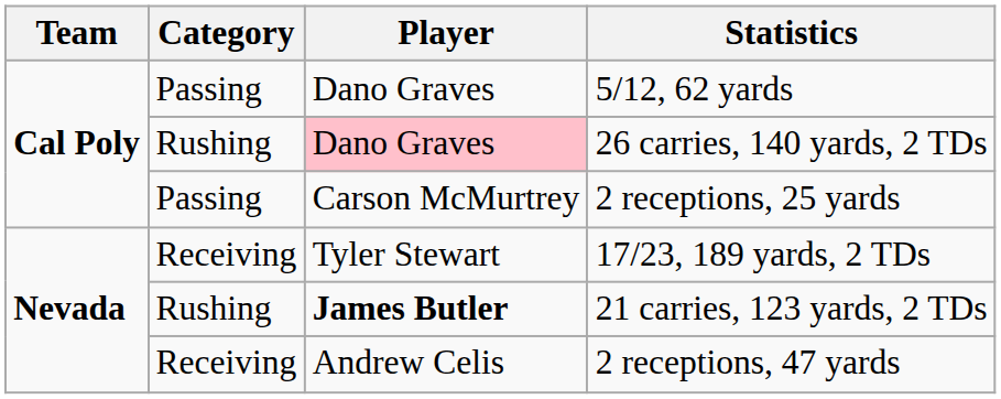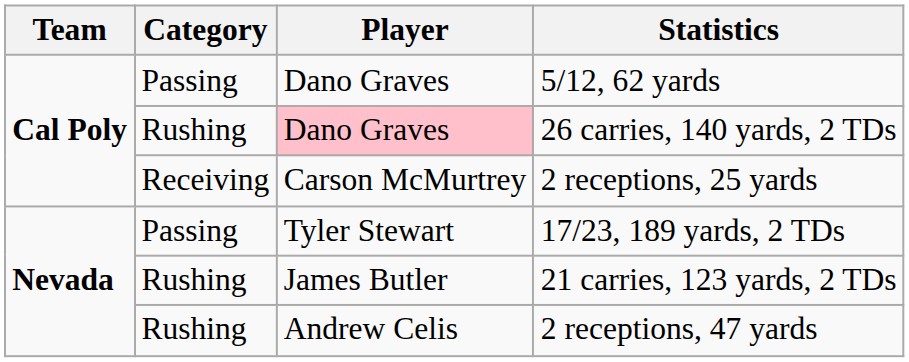2 receptions, 25 yards | Category: Passing -> Receiving
17/23, 189 yards, 2 TDs | Category: Receiving -> Passing
21 carries, 123 yards, 2 TDs | Player: bold -> normal
2 receptions, 47 yards | Category: Receiving -> Rushing
